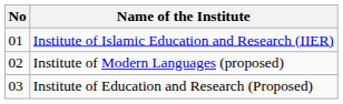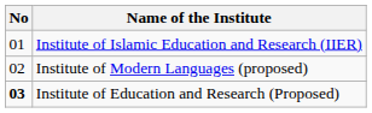Institute of Education and Research (Proposed) | No: normal -> bold
